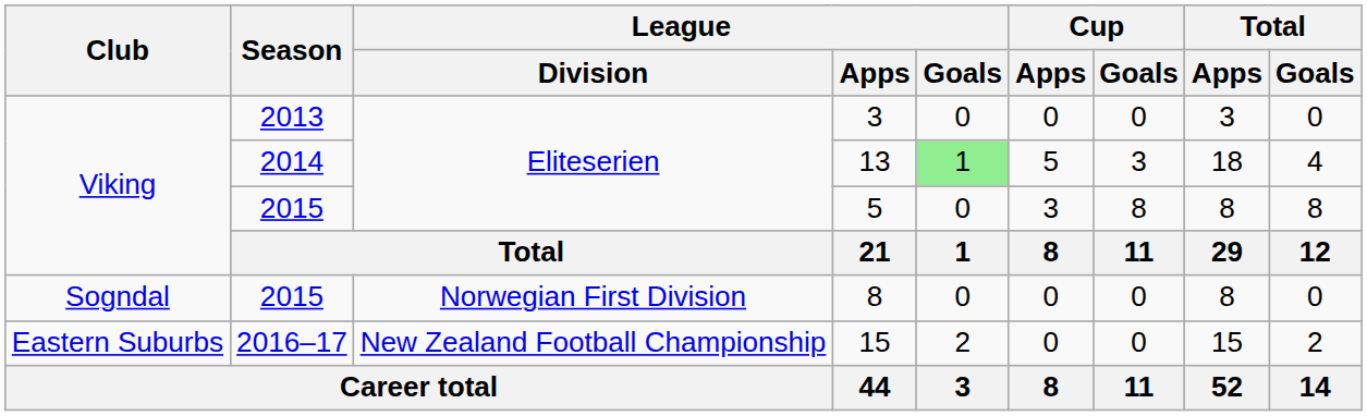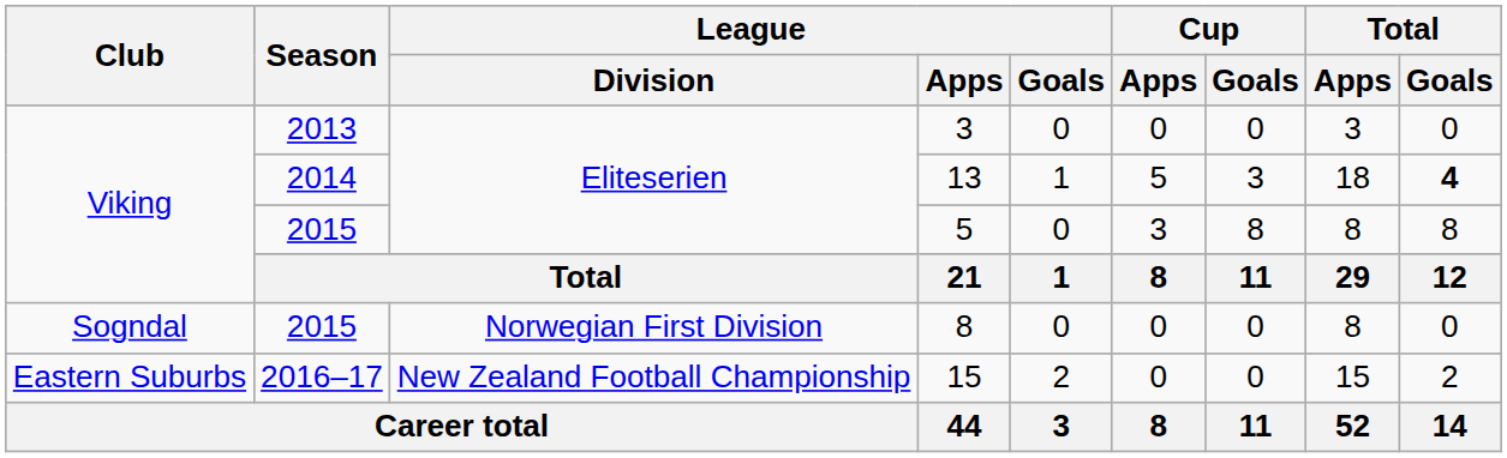13 | League / Goals: lightgreen background -> no background
13 | Total / Goals: normal -> bold
